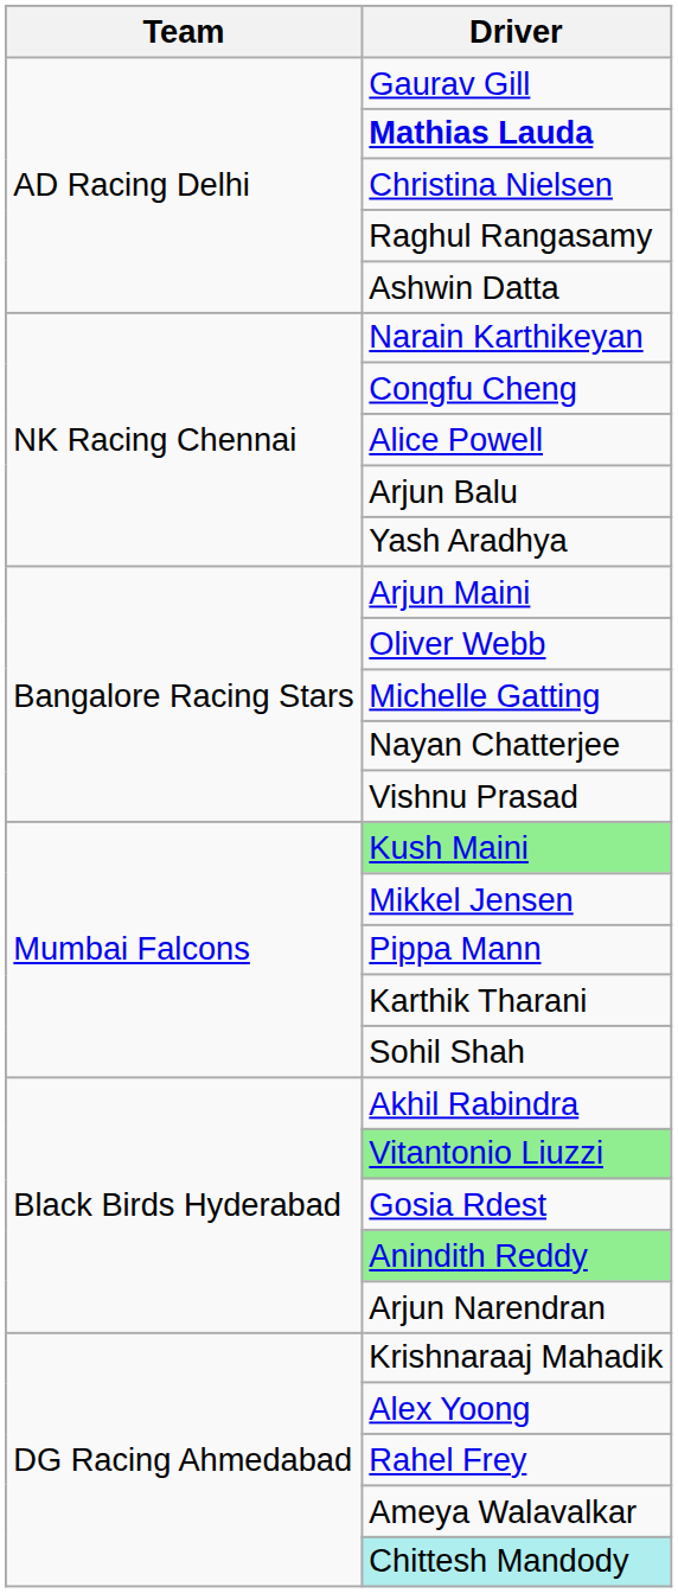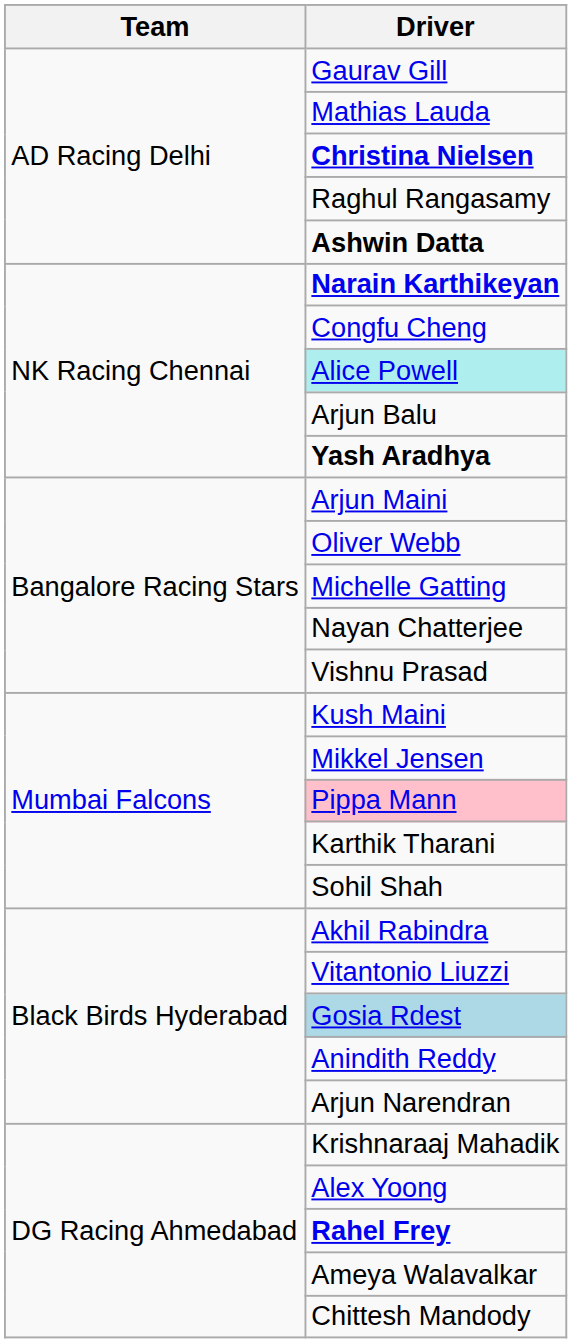Mathias Lauda | Driver: bold -> normal
Christina Nielsen | Driver: normal -> bold
Ashwin Datta | Driver: normal -> bold
Narain Karthikeyan | Driver: normal -> bold
Alice Powell | Driver: no background -> paleturquoise background
Yash Aradhya | Driver: normal -> bold
Kush Maini | Driver: lightgreen background -> no background
Pippa Mann | Driver: no background -> pink background
Vitantonio Liuzzi | Driver: lightgreen background -> no background
Gosia Rdest | Driver: no background -> lightblue background
Anindith Reddy | Driver: lightgreen background -> no background
Rahel Frey | Driver: normal -> bold
Chittesh Mandody | Driver: paleturquoise background -> no background
